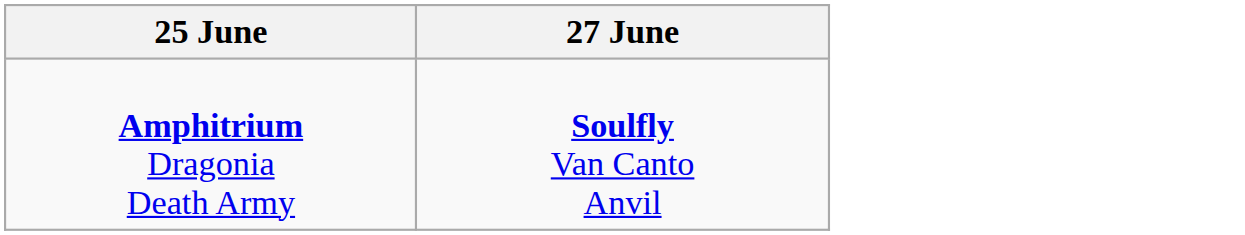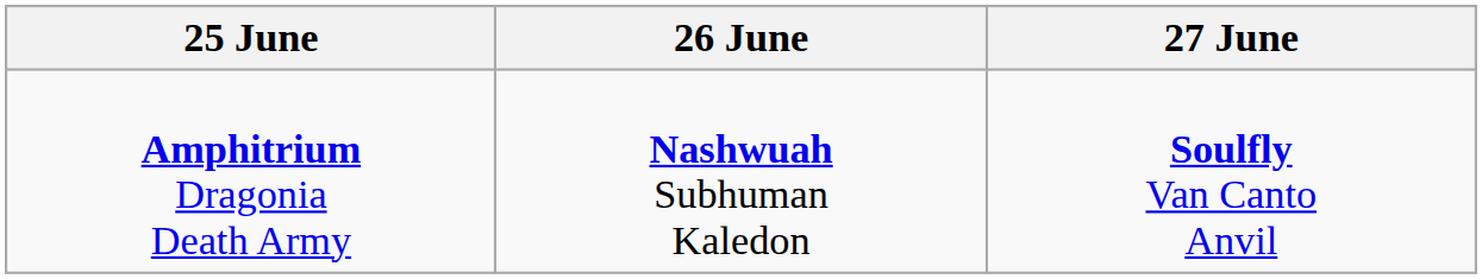+ column: 26 June | Nashwuah Subhuman Kaledon
